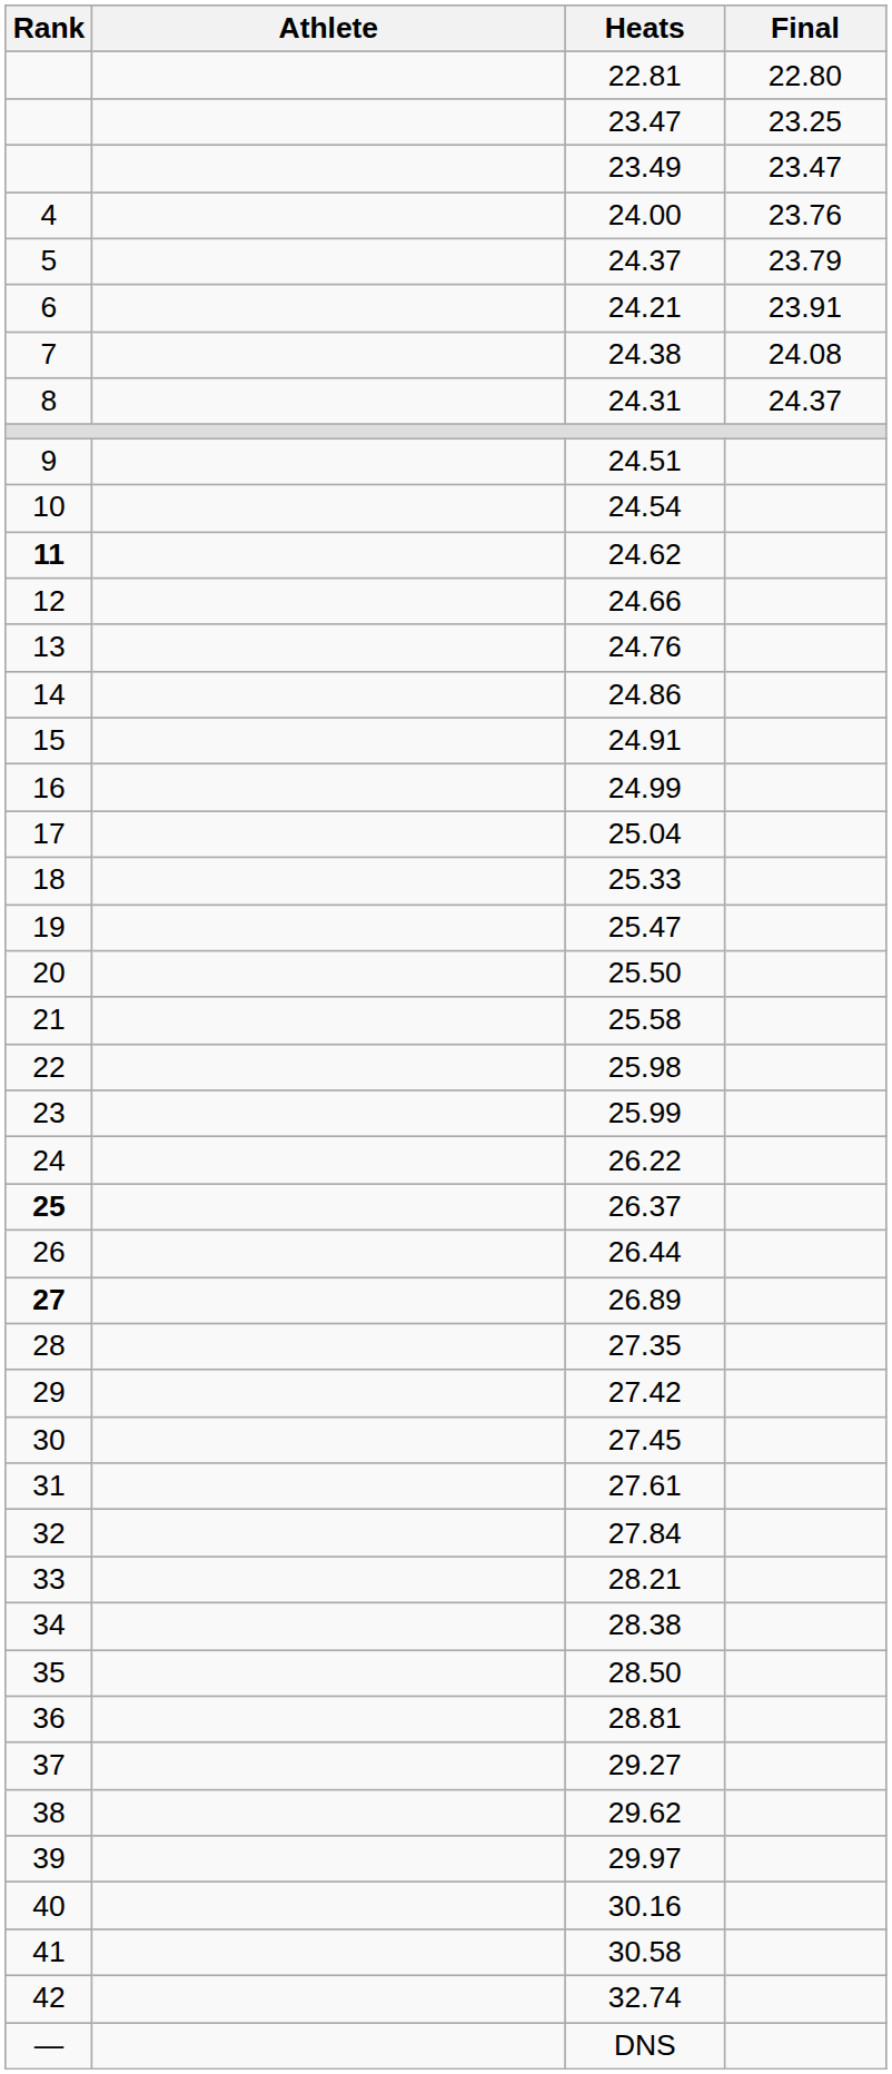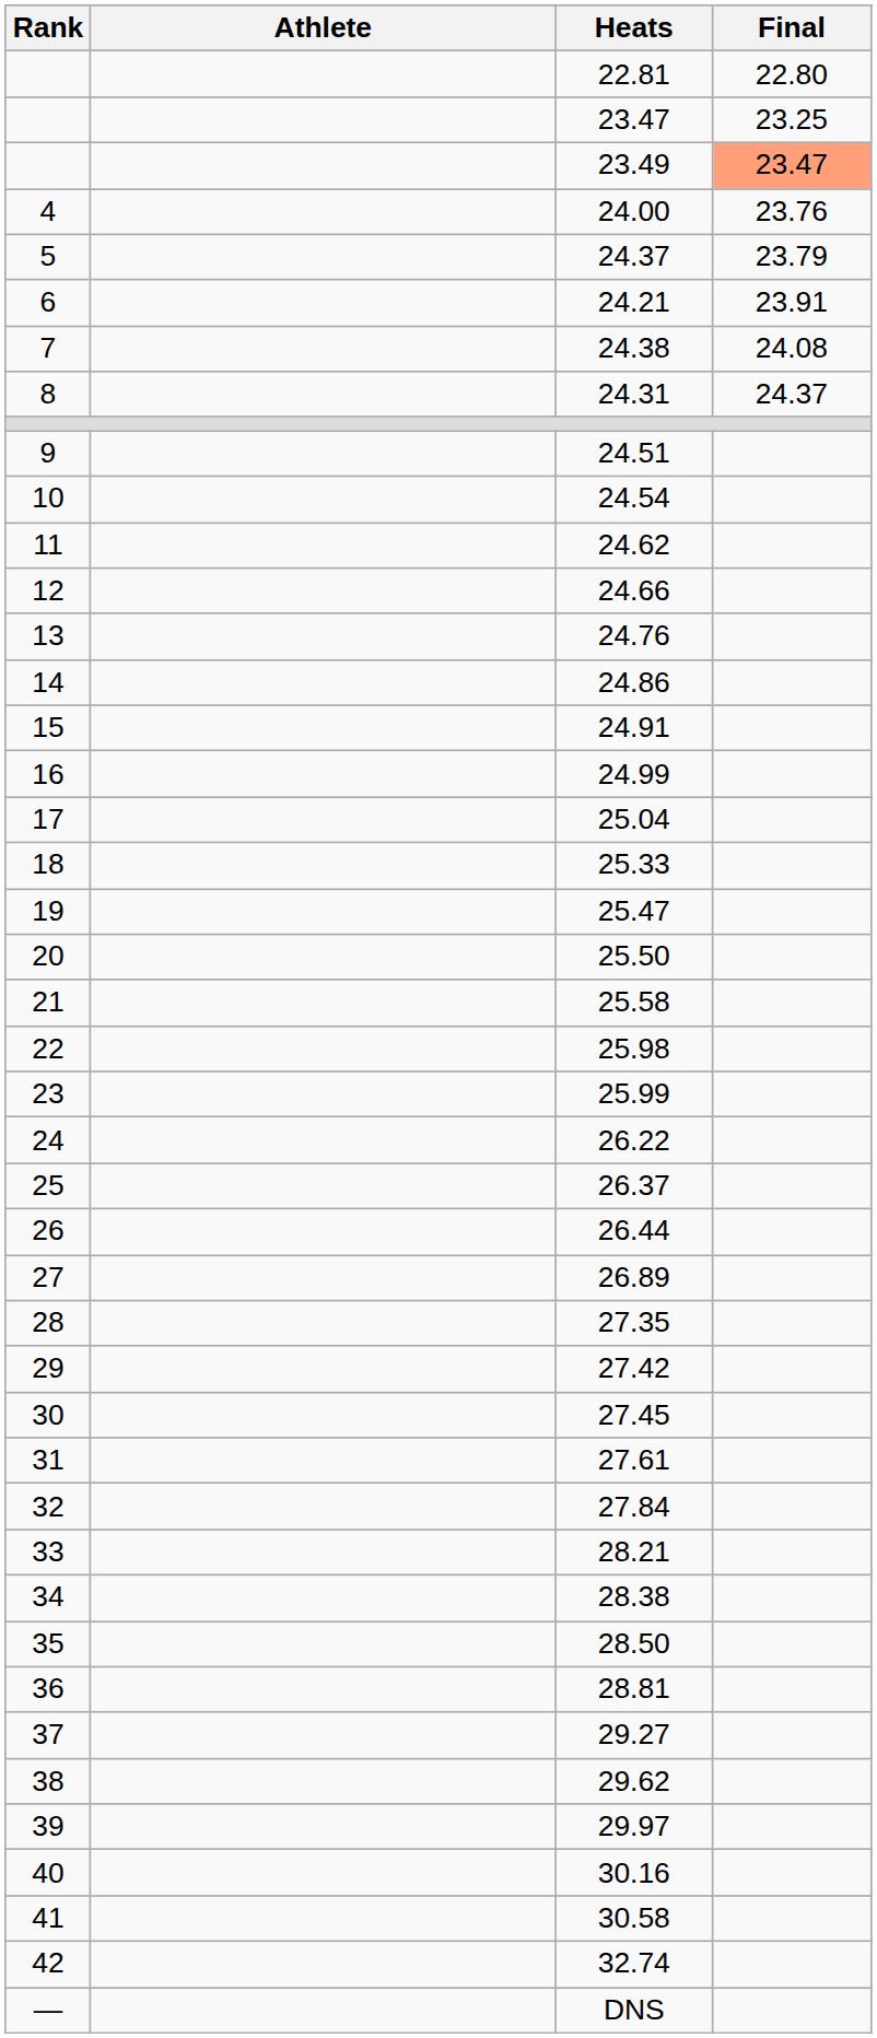23.49 | Final: no background -> lightsalmon background
24.62 | Rank: bold -> normal
26.37 | Rank: bold -> normal
26.89 | Rank: bold -> normal
